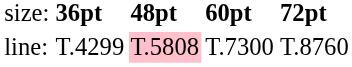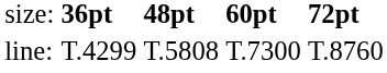line: | column 3: pink background -> no background
